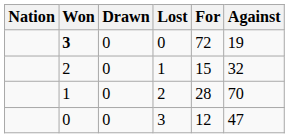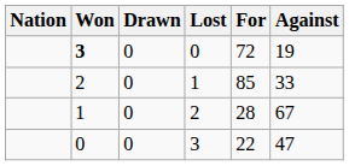row 3 | For: 15 -> 85
row 3 | Against: 32 -> 33
row 4 | Against: 70 -> 67
row 5 | For: 12 -> 22
